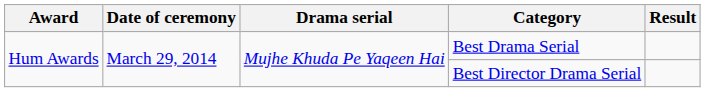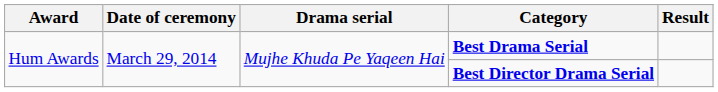Best Drama Serial | Category: normal -> bold
Best Director Drama Serial | Category: normal -> bold
